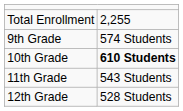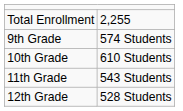10th Grade | column 2: bold -> normal
